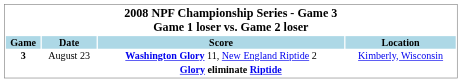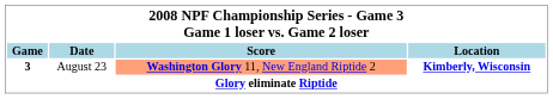August 23 | Score: no background -> lightsalmon background
August 23 | Location: normal -> bold
